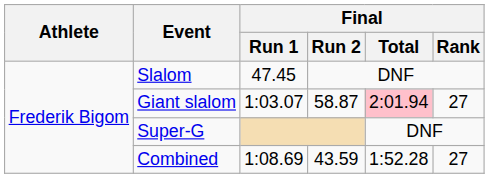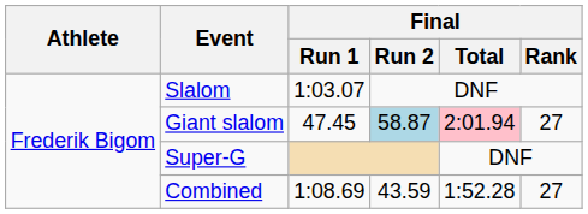Slalom | Final / Run 1: 47.45 -> 1:03.07
Giant slalom | Final / Run 1: 1:03.07 -> 47.45
Giant slalom | Final / Run 2: no background -> lightblue background
